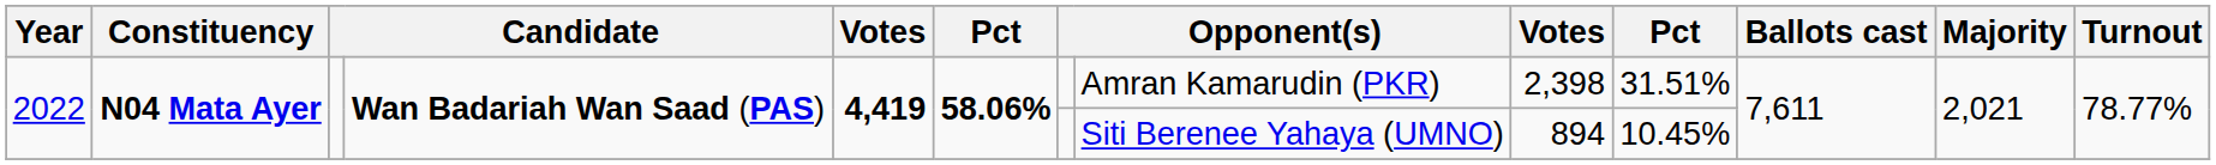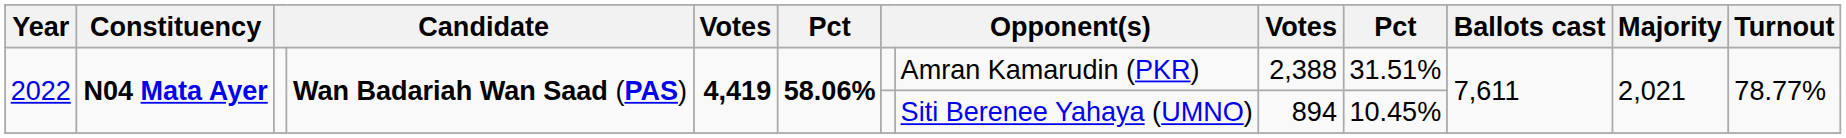row 2 | column 9: 2,398 -> 2,388
